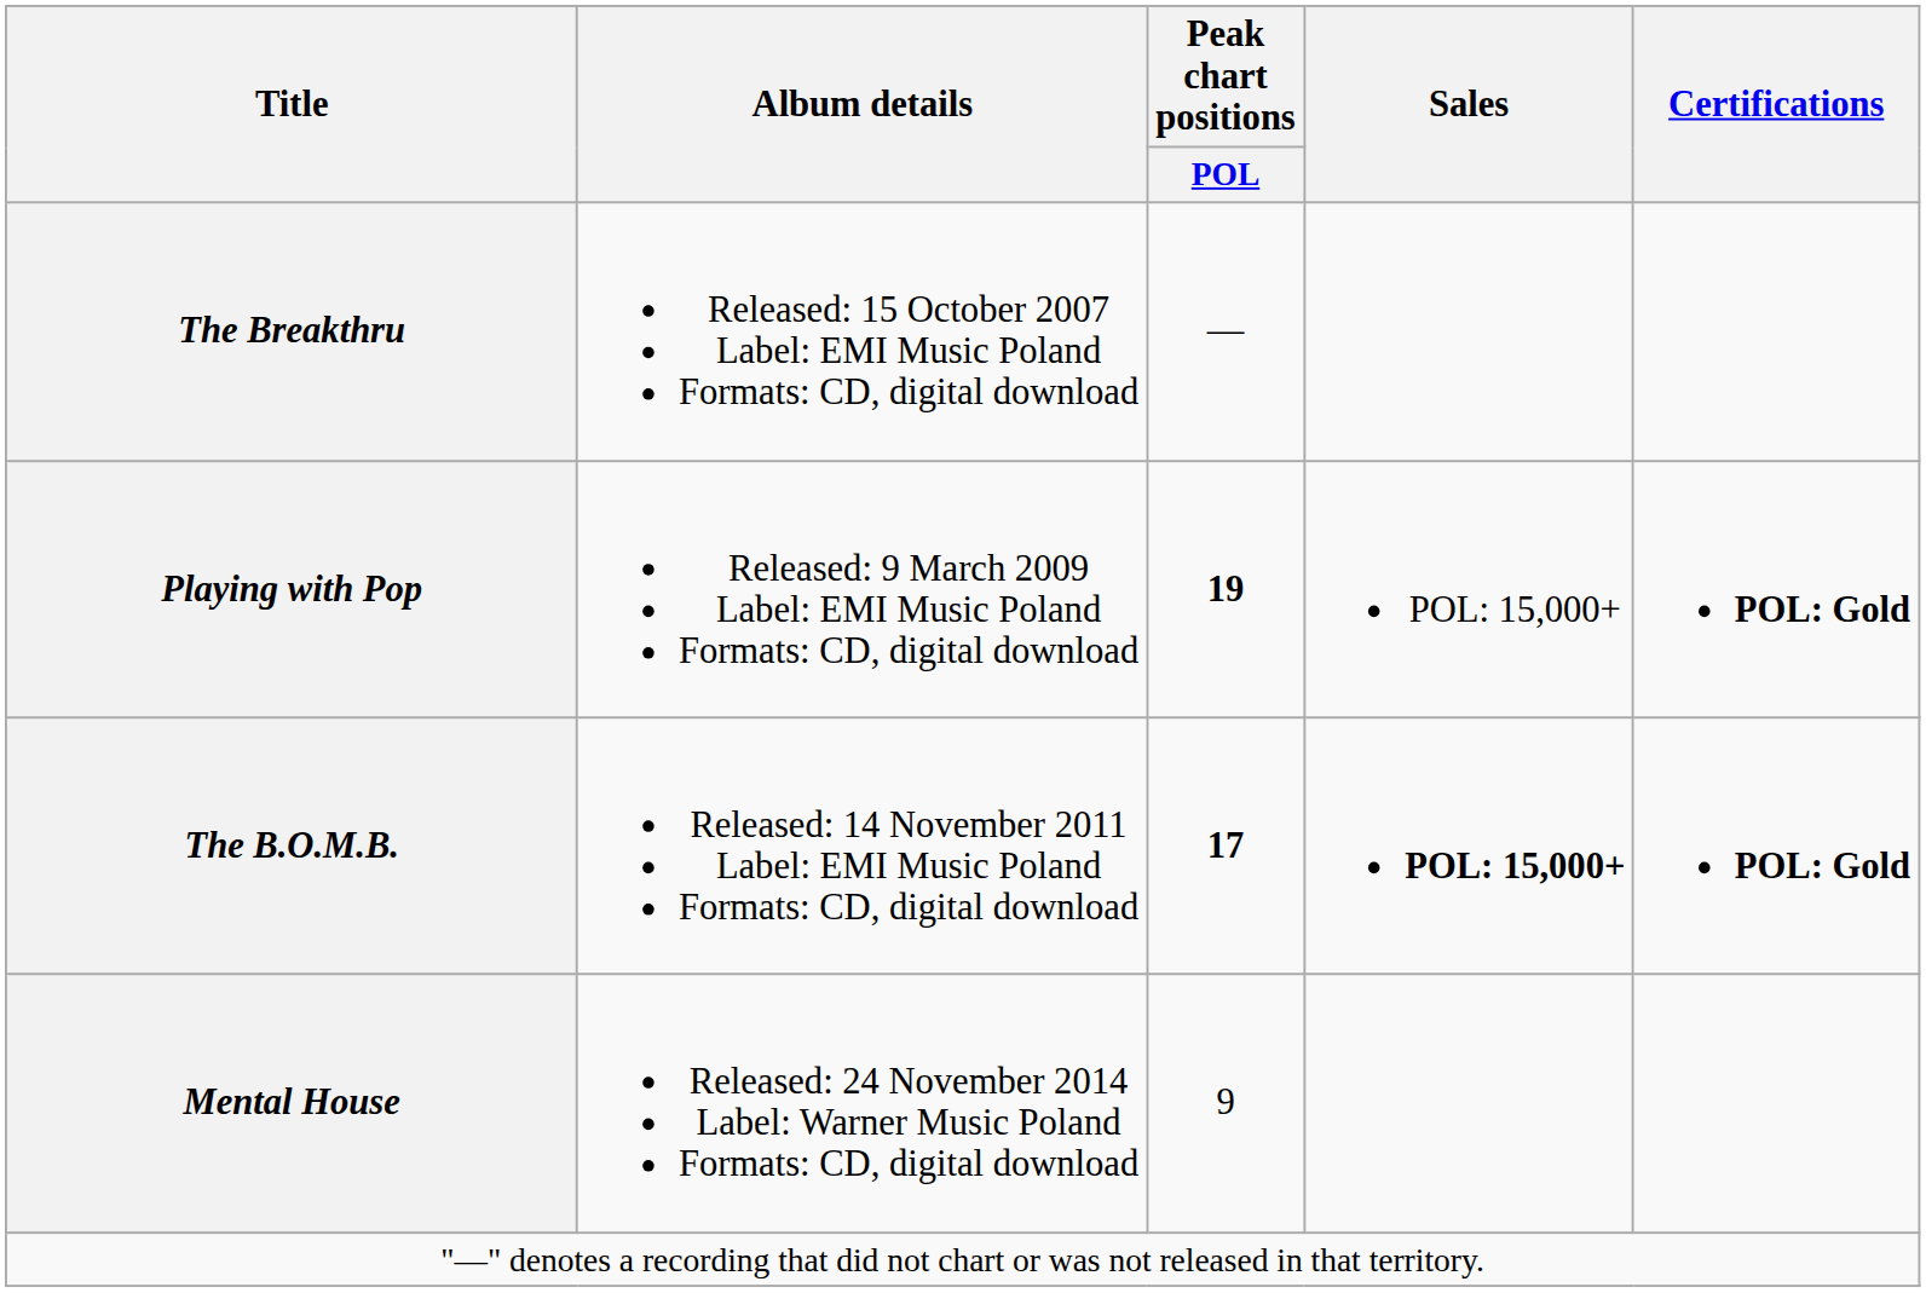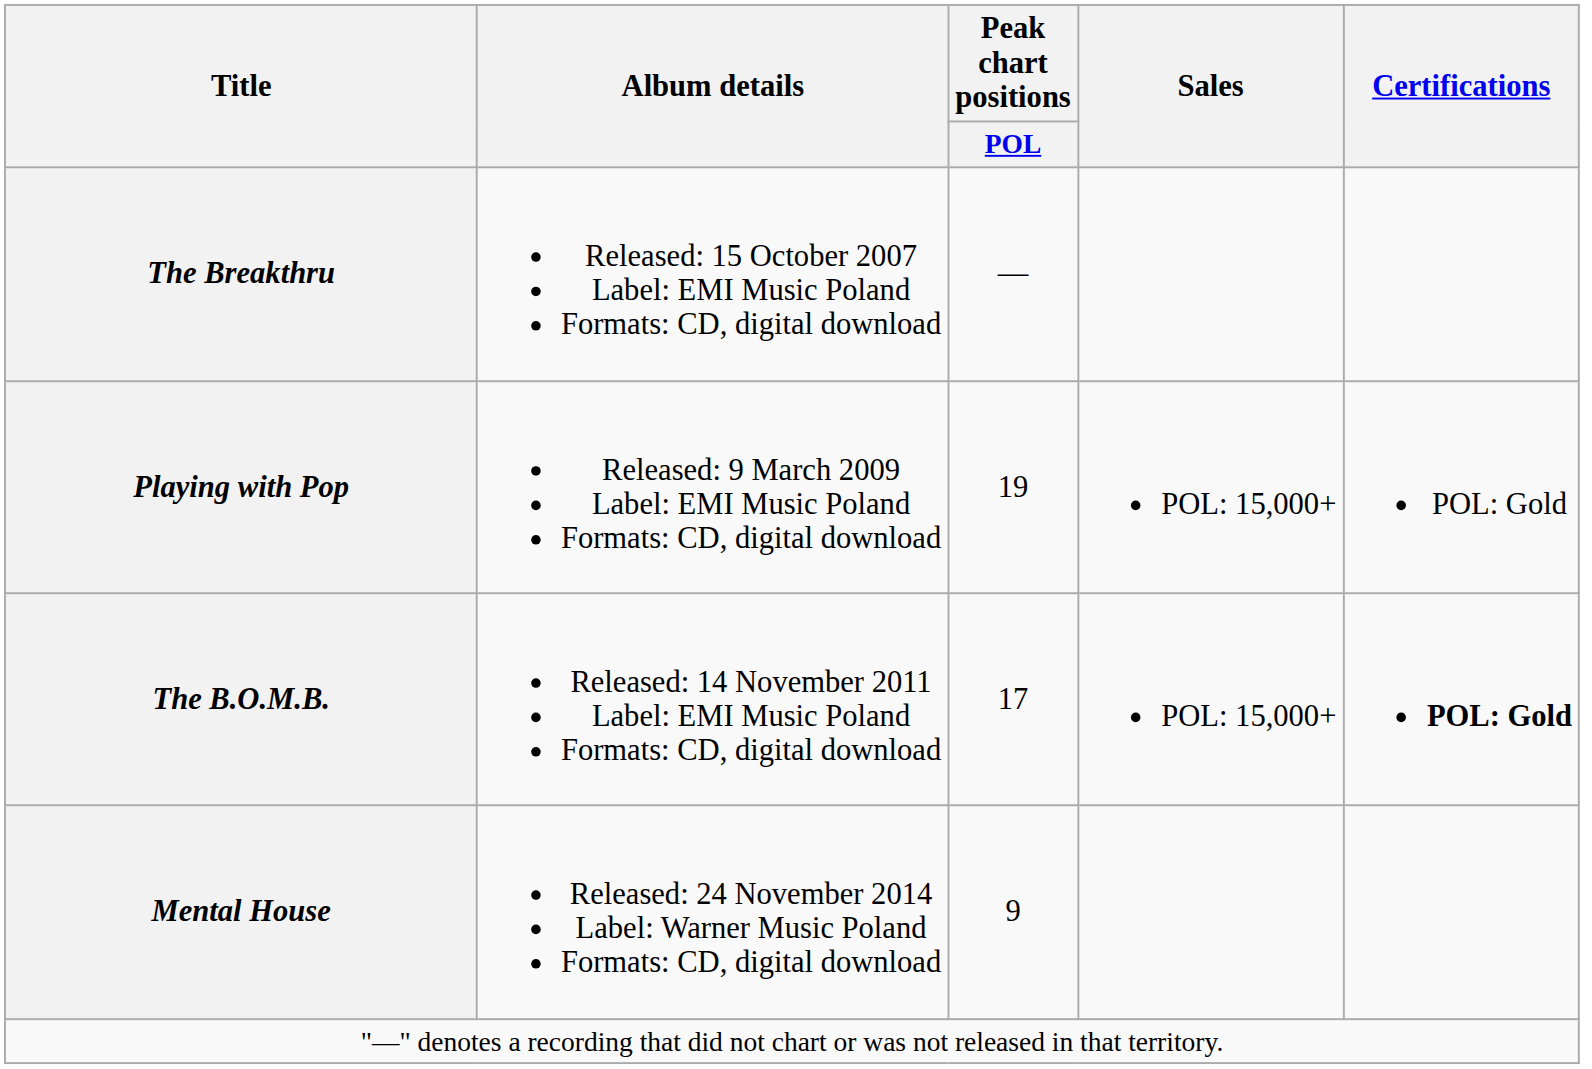Playing with Pop | Peak chart positions / POL: bold -> normal
Playing with Pop | Certifications: bold -> normal
The B.O.M.B. | Peak chart positions / POL: bold -> normal
The B.O.M.B. | Sales: bold -> normal
